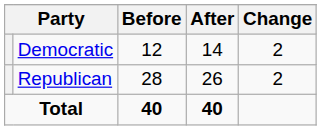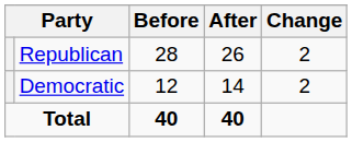rows swapped: Republican <-> Democratic
